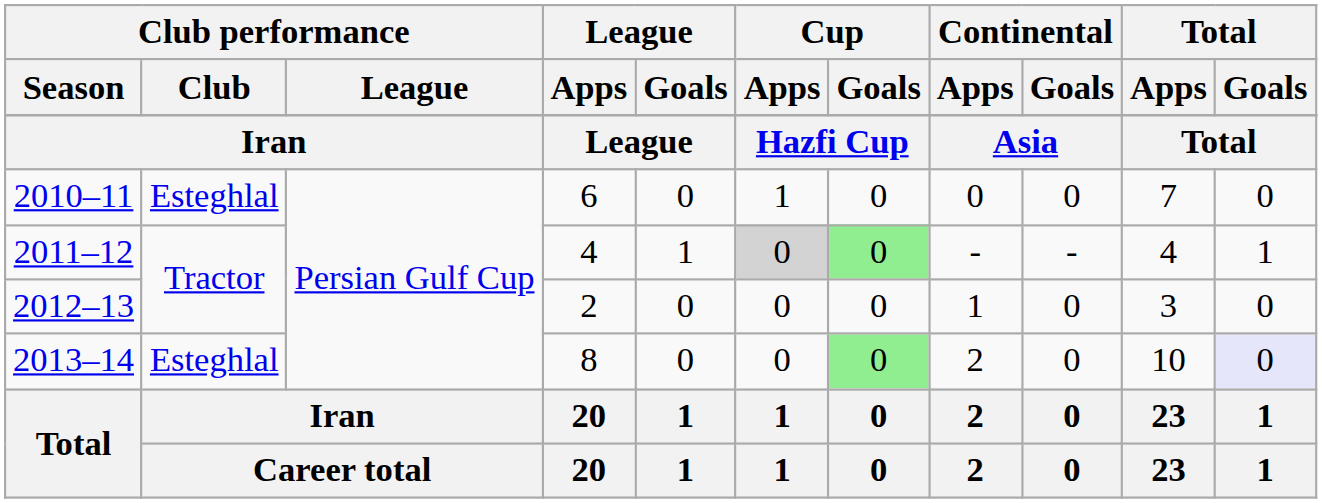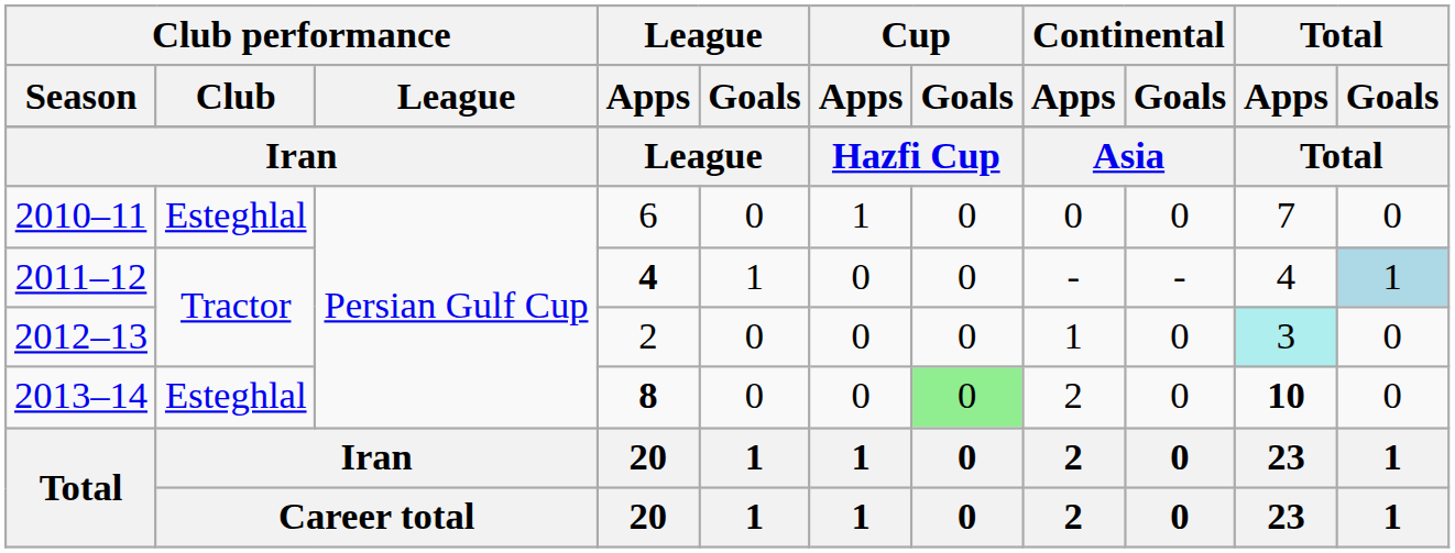2011–12 | League / Apps: normal -> bold
2011–12 | Cup / Apps: lightgrey background -> no background
2011–12 | Cup / Goals: lightgreen background -> no background
2011–12 | Total / Goals: no background -> lightblue background
2012–13 | Total / Apps: no background -> paleturquoise background
2013–14 | League / Apps: normal -> bold
2013–14 | Total / Apps: normal -> bold
2013–14 | Total / Goals: lavender background -> no background
